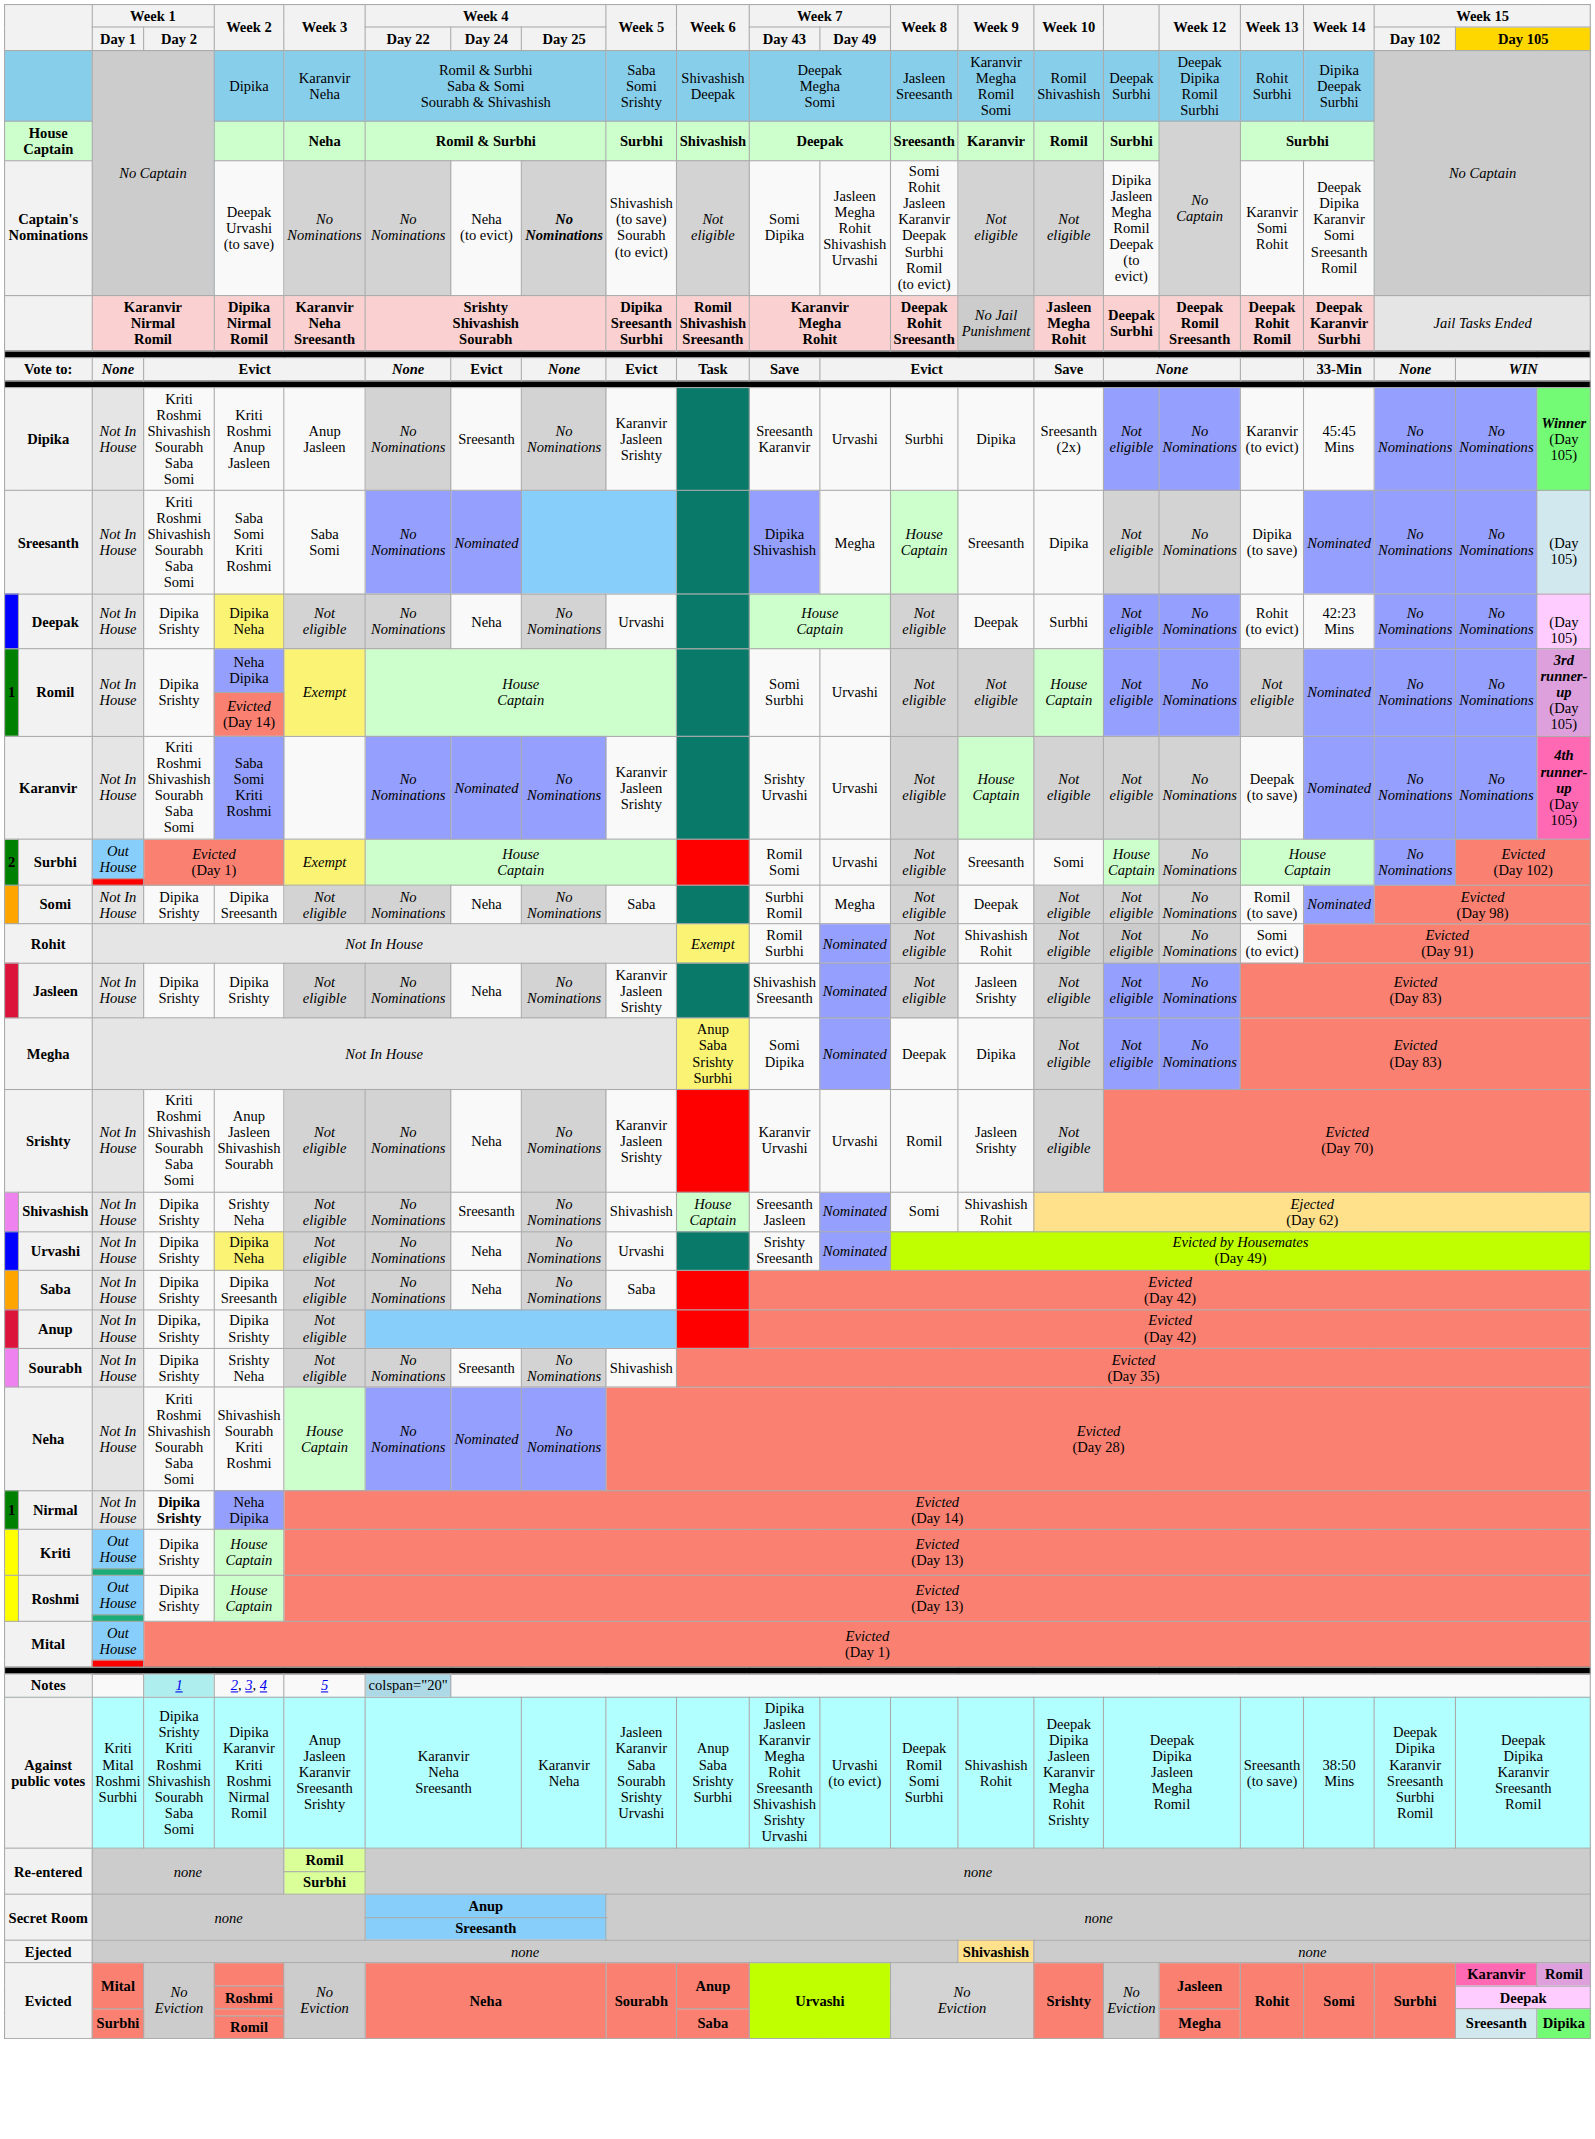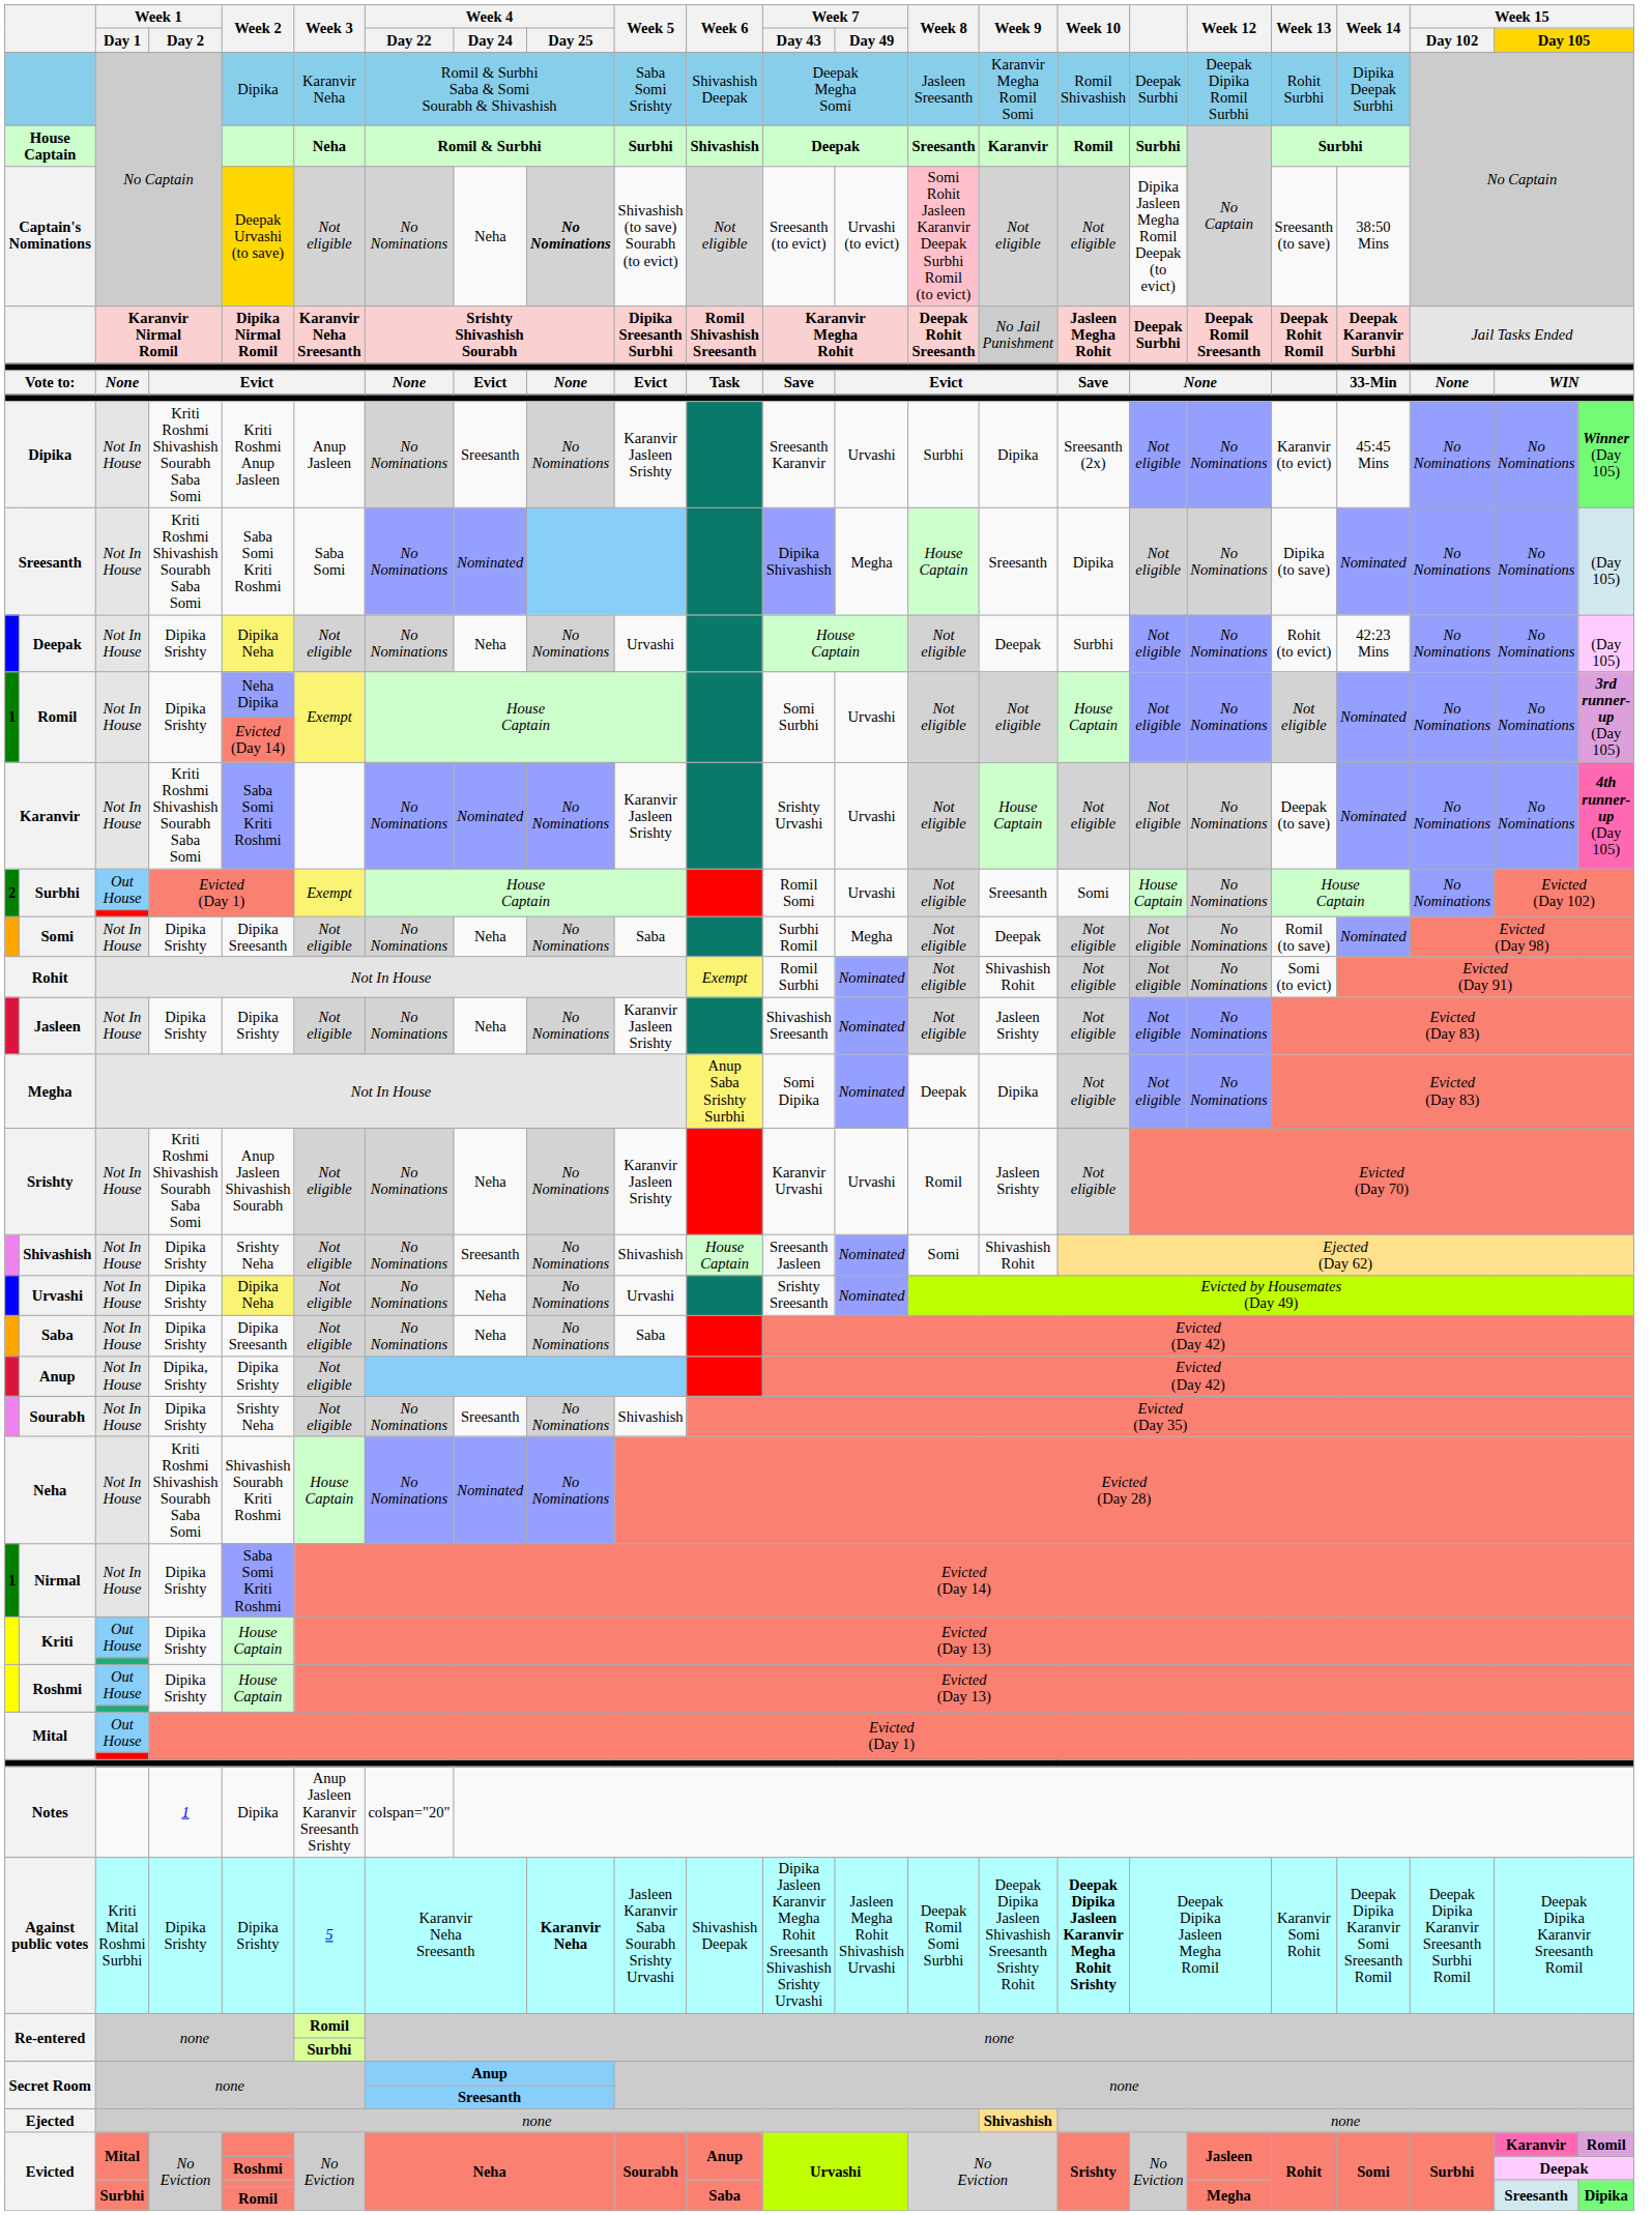Captain's Nominations | Week 2: no background -> gold background
Captain's Nominations | Week 3: No Nominations -> Not eligible
Captain's Nominations | Week 4 / Day 24: Neha (to evict) -> Neha
Captain's Nominations | Week 7 / Day 43: Somi Dipika -> Sreesanth (to evict)
Captain's Nominations | Week 7 / Day 49: Jasleen Megha Rohit Shivashish Urvashi -> Urvashi (to evict)
Captain's Nominations | Week 8: no background -> pink background
Captain's Nominations | Week 13: Karanvir Somi Rohit -> Sreesanth (to save)
Captain's Nominations | Week 14: Deepak Dipika Karanvir Somi Sreesanth Romil -> 38:50 Mins
Nirmal | Week 1 / Day 2: bold -> normal
Nirmal | Week 2: Neha Dipika -> Saba Somi Kriti Roshmi
Notes | Week 1 / Day 2: paleturquoise background -> no background
Notes | Week 2: 2, 3, 4 -> Dipika
Notes | Week 3: 5 -> Anup Jasleen Karanvir Sreesanth Srishty
Notes | Week 4 / Day 22: lightblue background -> no background
Against public votes | Week 1 / Day 2: Dipika Srishty Kriti Roshmi Shivashish Sourabh Saba Somi -> Dipika Srishty
Against public votes | Week 2: Dipika Karanvir Kriti Roshmi Nirmal Romil -> Dipika Srishty
Against public votes | Week 3: Anup Jasleen Karanvir Sreesanth Srishty -> 5
Against public votes | Week 4 / Day 25: normal -> bold
Against public votes | Week 6: Anup Saba Srishty Surbhi -> Shivashish Deepak
Against public votes | Week 7 / Day 49: Urvashi (to evict) -> Jasleen Megha Rohit Shivashish Urvashi
Against public votes | Week 9: Shivashish Rohit -> Deepak Dipika Jasleen Shivashish Sreesanth Srishty Rohit
Against public votes | Week 10: normal -> bold
Against public votes | Week 13: Sreesanth (to save) -> Karanvir Somi Rohit
Against public votes | Week 14: 38:50 Mins -> Deepak Dipika Karanvir Somi Sreesanth Romil
